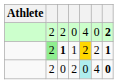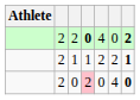row 2 | column 4: normal -> bold
row 3 | column 2: lightgreen background -> no background
row 3 | column 3: bold -> normal
row 3 | column 5: gold background -> no background
row 4 | column 4: no background -> pink background
row 4 | column 5: paleturquoise background -> no background
